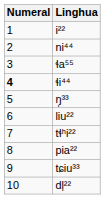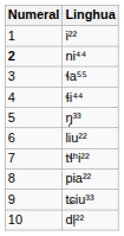ni⁴⁴ | Numeral: normal -> bold
ɬi⁴⁴ | Numeral: bold -> normal
